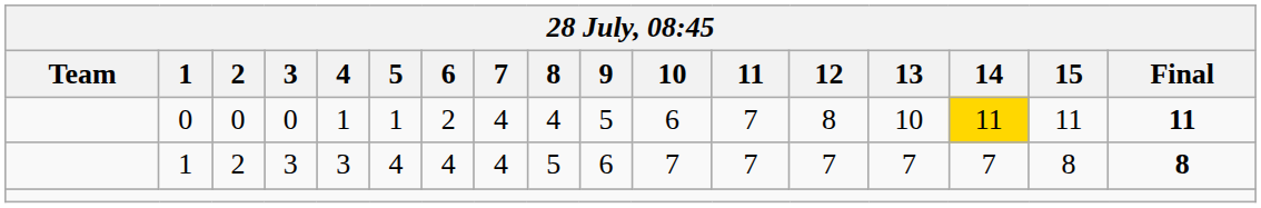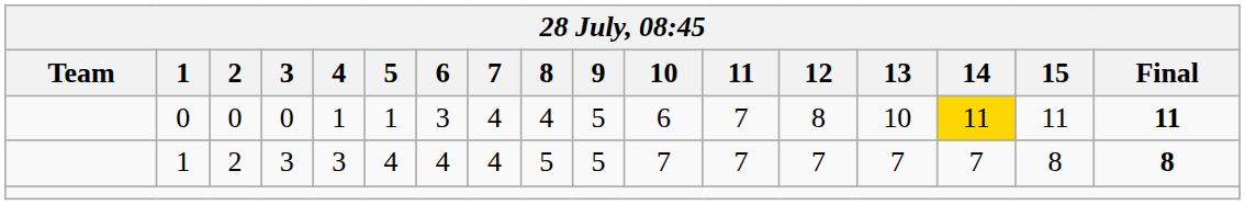row 3 | 6: 2 -> 3
row 4 | 9: 6 -> 5
